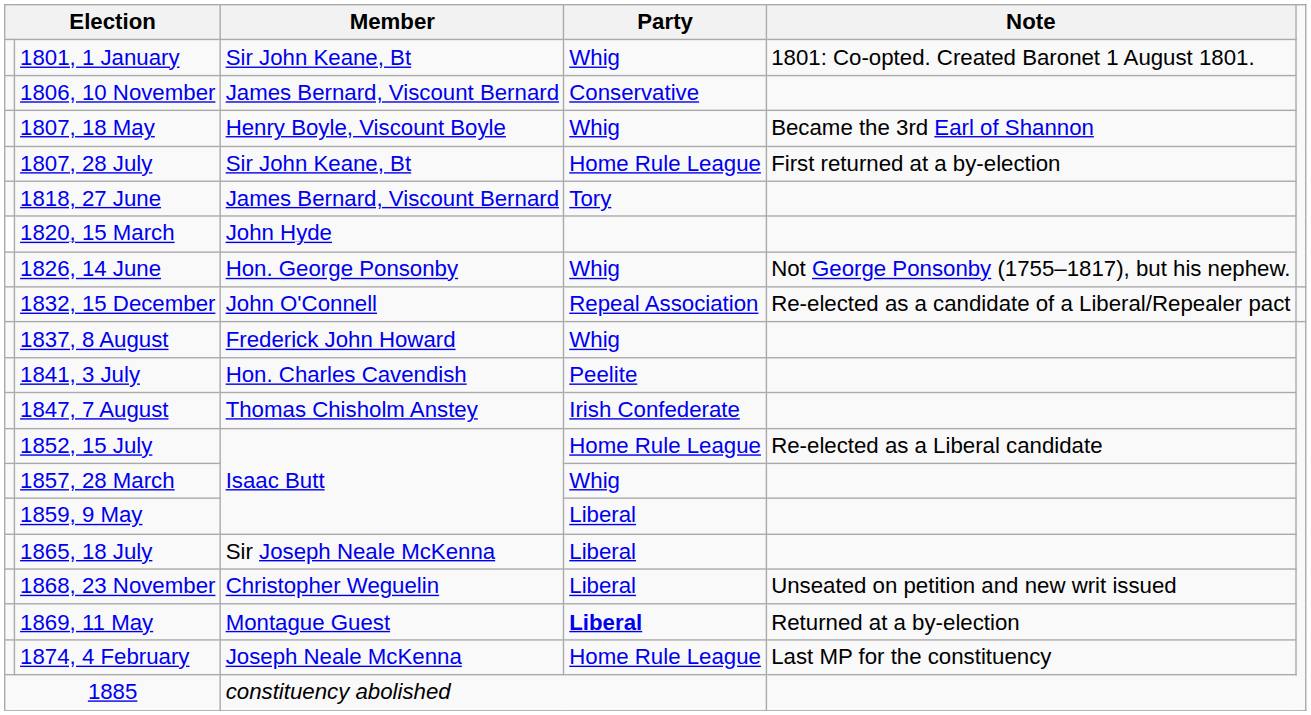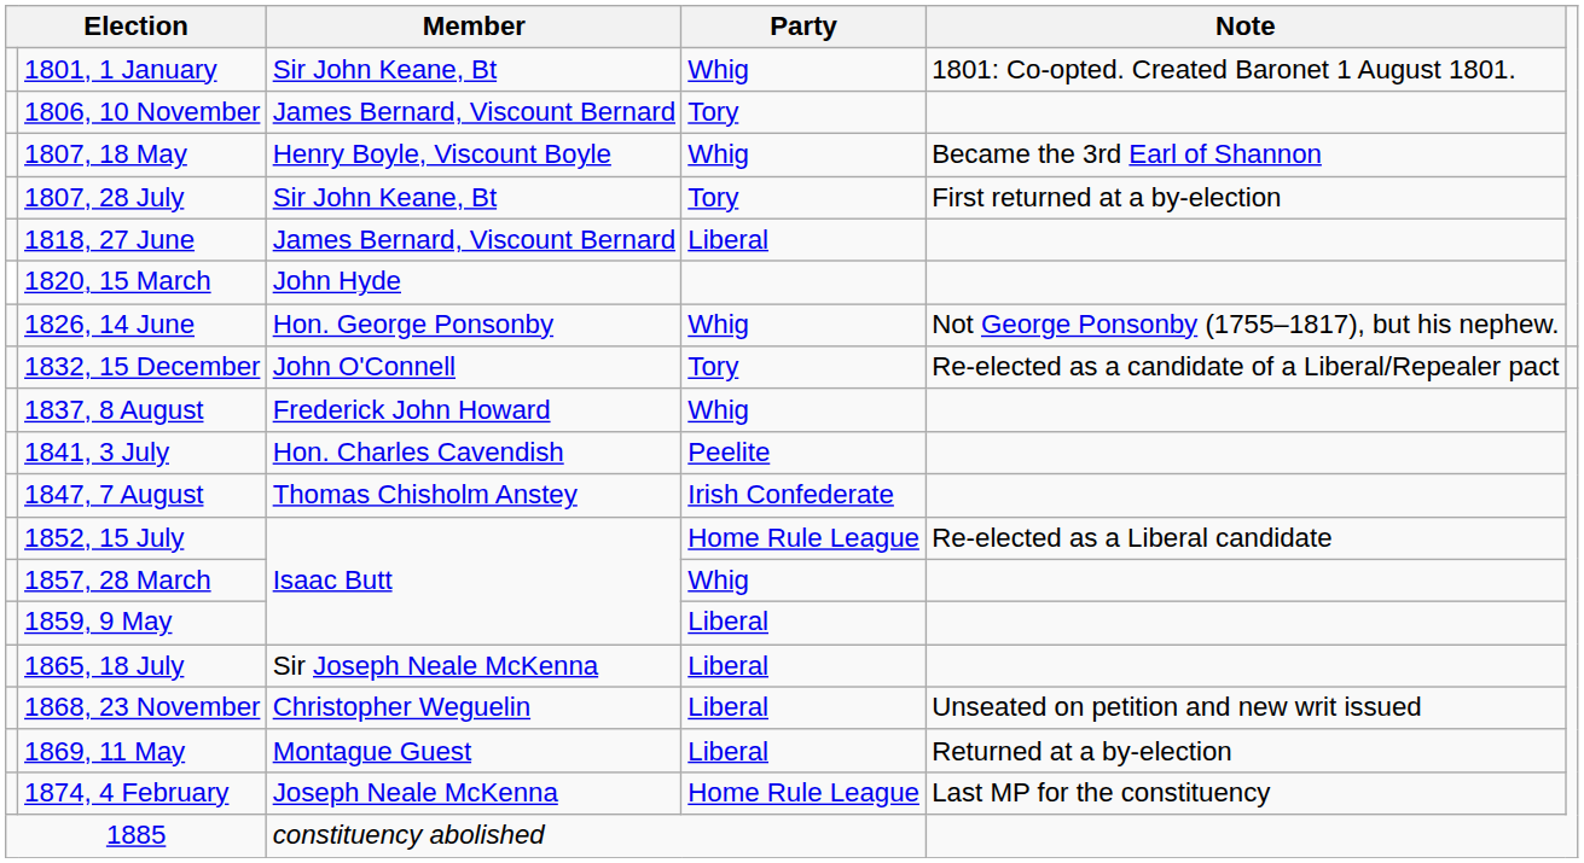1806, 10 November | Party: Conservative -> Tory
1807, 28 July | Party: Home Rule League -> Tory
1818, 27 June | Party: Tory -> Liberal
1832, 15 December | Party: Repeal Association -> Tory
1869, 11 May | Party: bold -> normal
